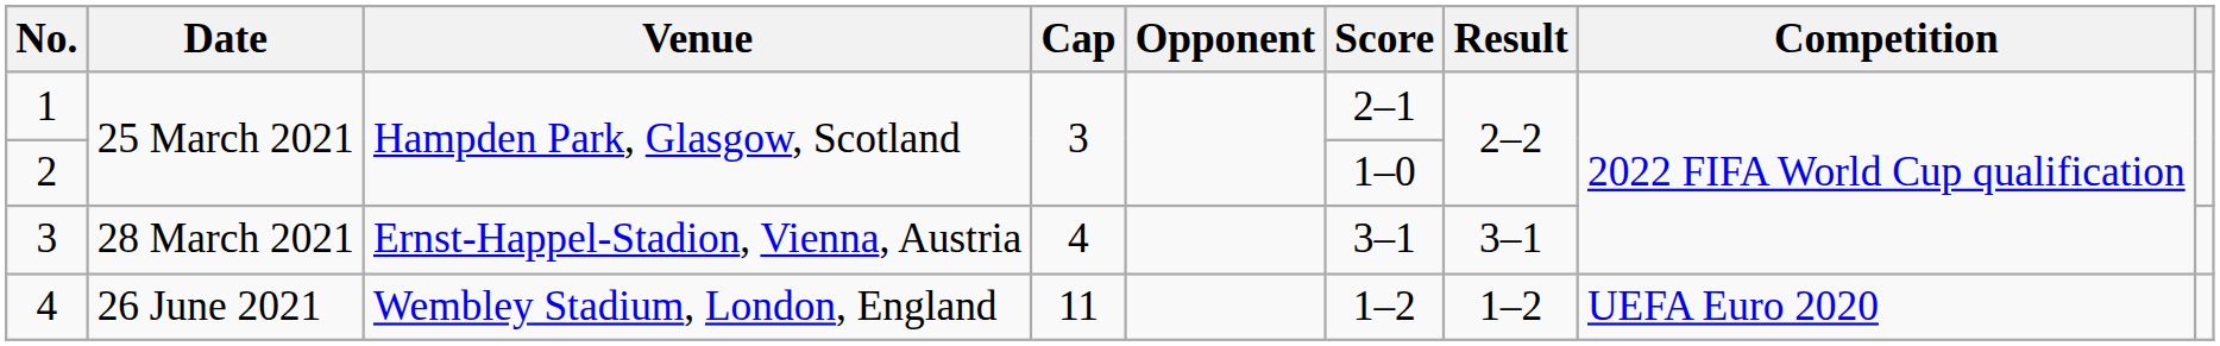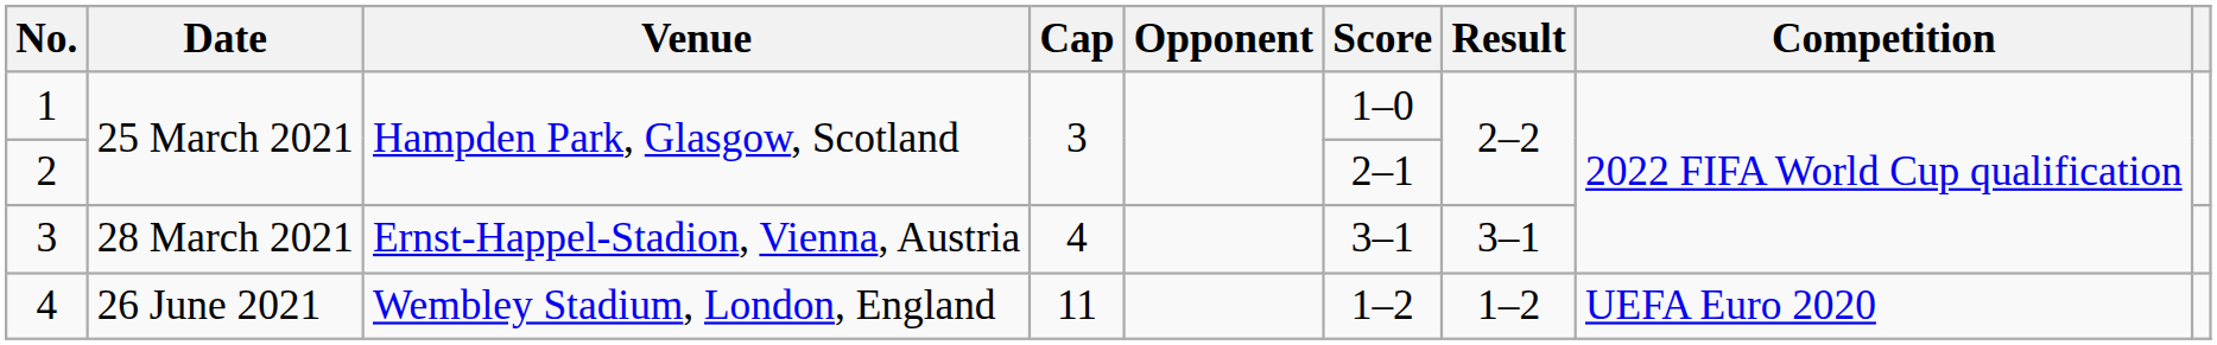1 | Score: 2–1 -> 1–0
2 | Score: 1–0 -> 2–1
